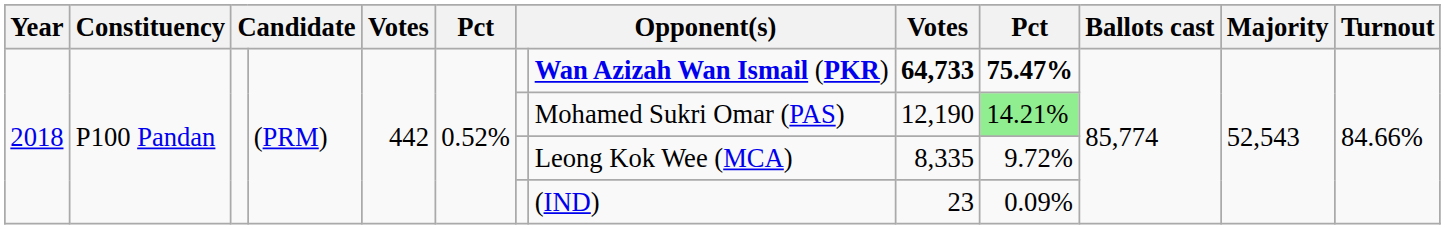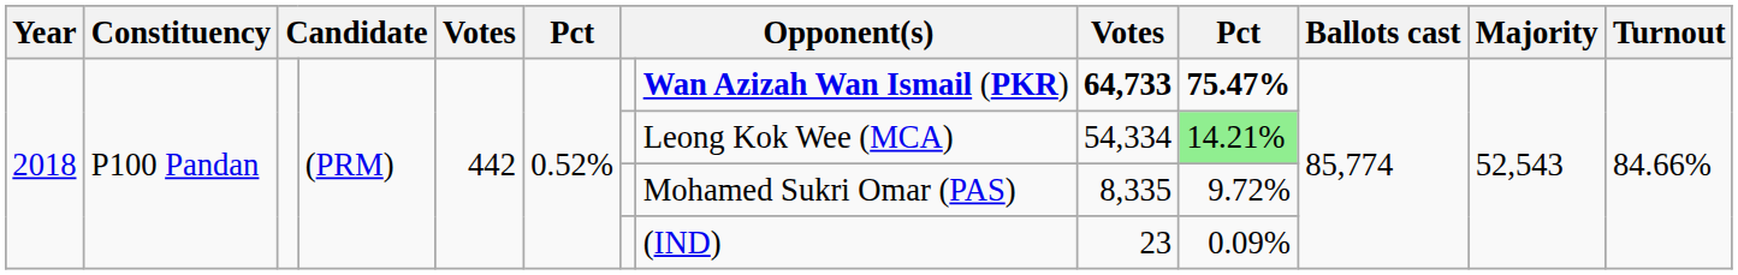row 3 | column 8: Mohamed Sukri Omar (PAS) -> Leong Kok Wee (MCA)
row 3 | column 9: 12,190 -> 54,334
row 4 | column 8: Leong Kok Wee (MCA) -> Mohamed Sukri Omar (PAS)
